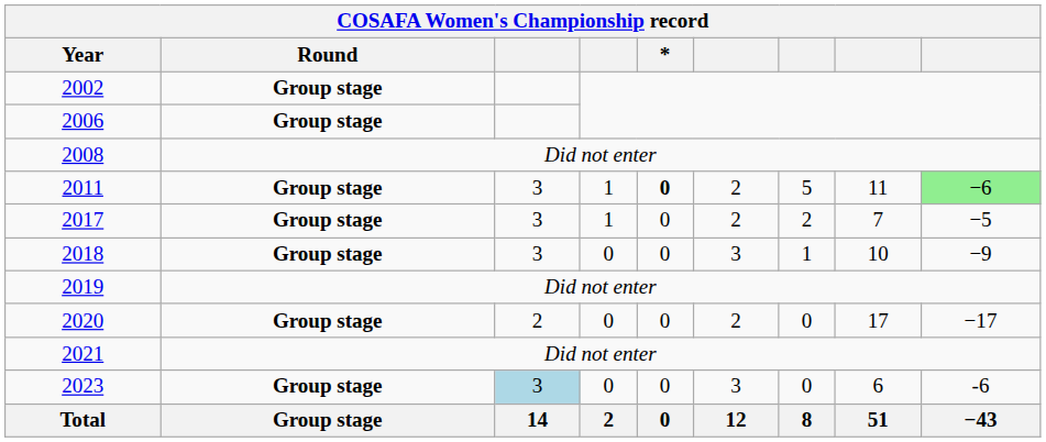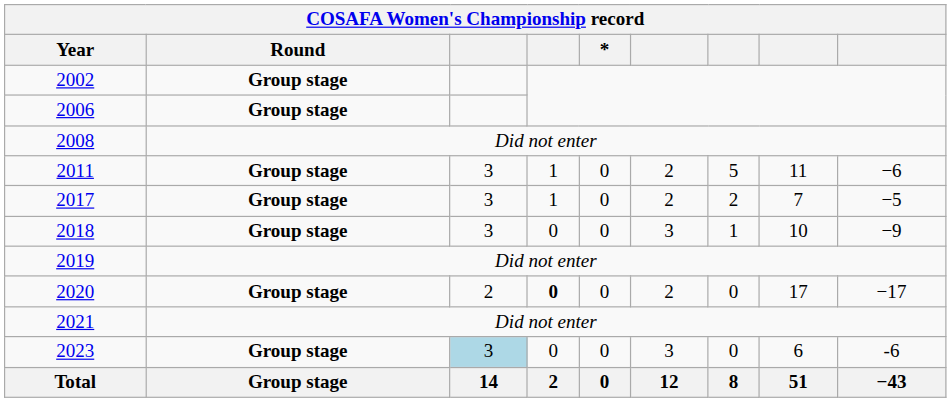2011 | *: bold -> normal
2011 | column 9: lightgreen background -> no background
2020 | column 4: normal -> bold
